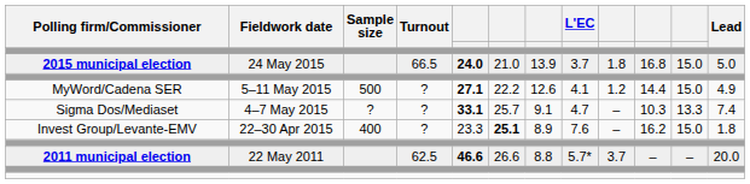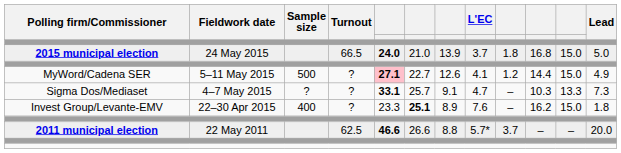MyWord/Cadena SER | column 5: no background -> pink background
MyWord/Cadena SER | column 6: 22.2 -> 22.7
Sigma Dos/Mediaset | Lead: 7.4 -> 7.3
